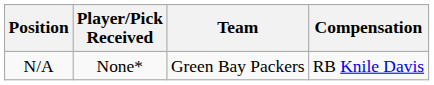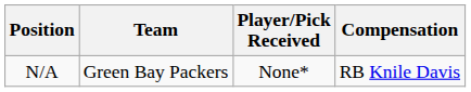columns swapped: Player/Pick Received <-> Team
